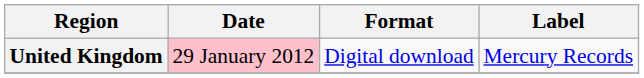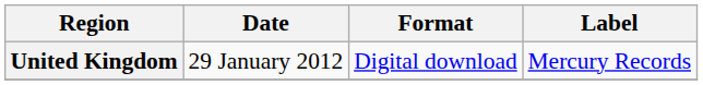United Kingdom | Date: pink background -> no background
